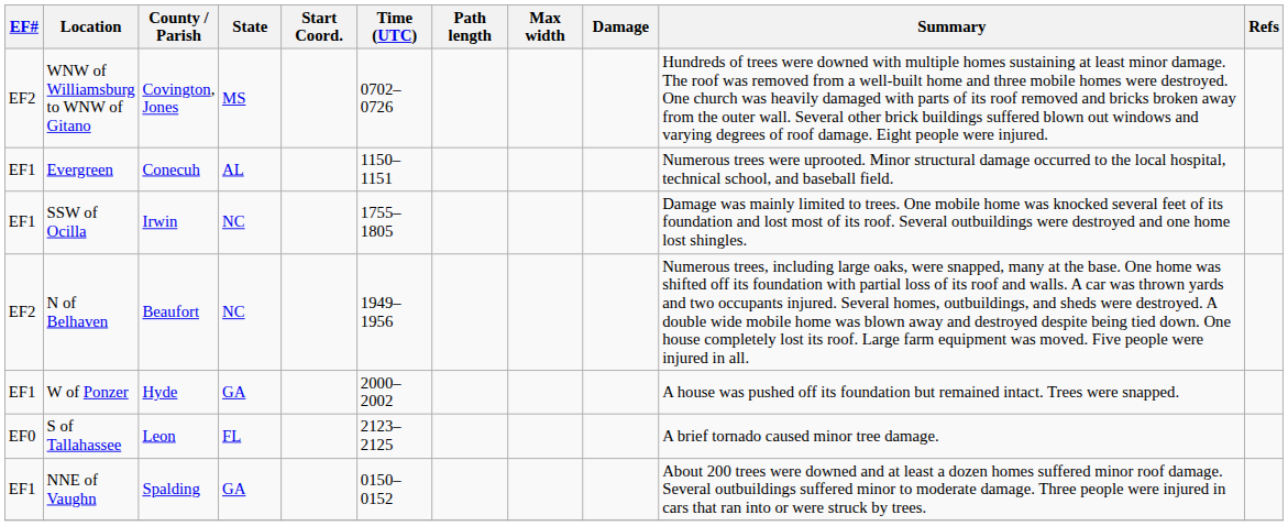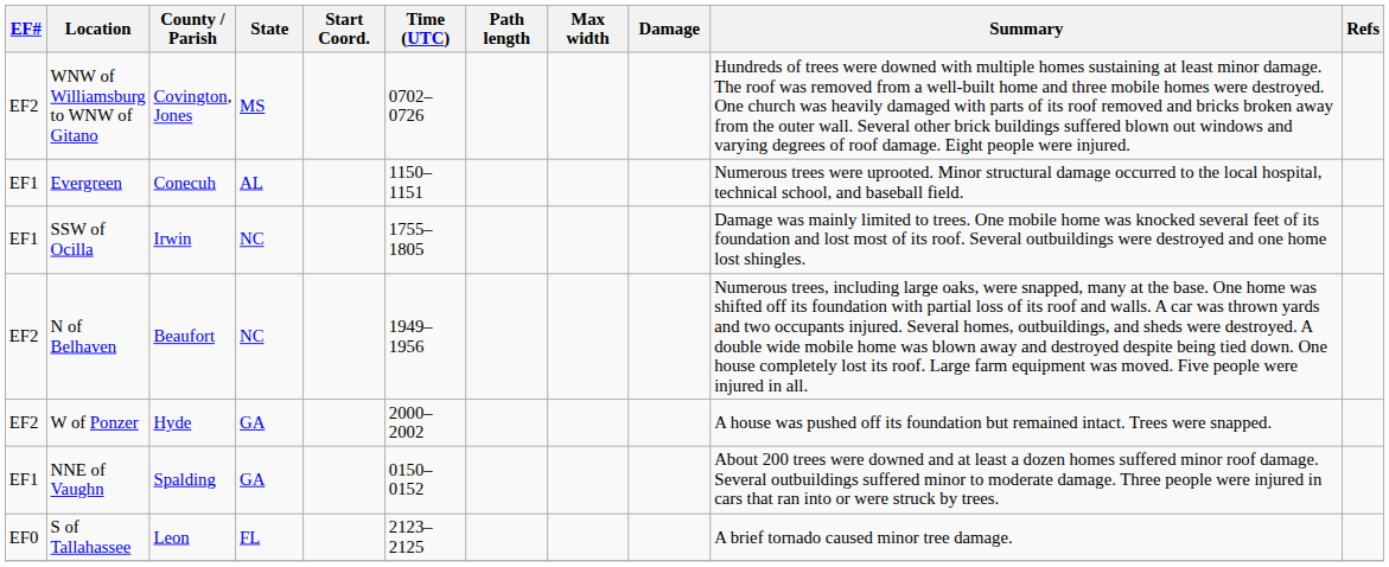W of Ponzer | EF#: EF1 -> EF2
rows swapped: S of Tallahassee <-> NNE of Vaughn
